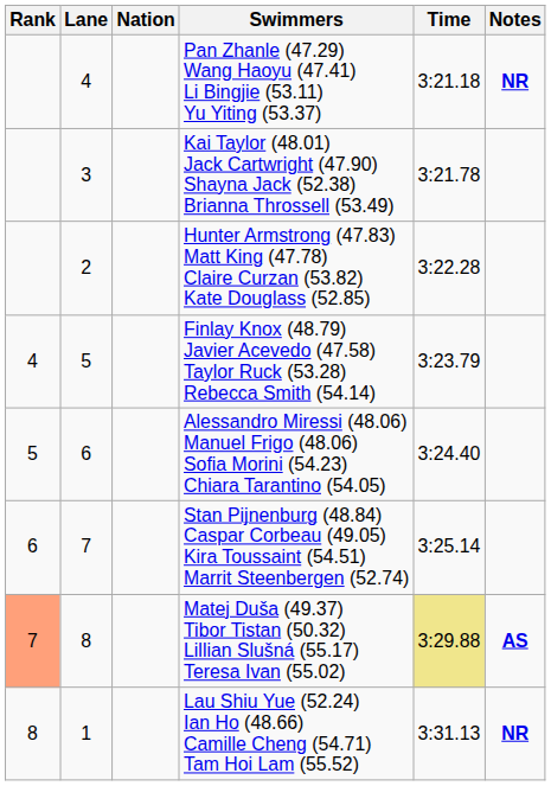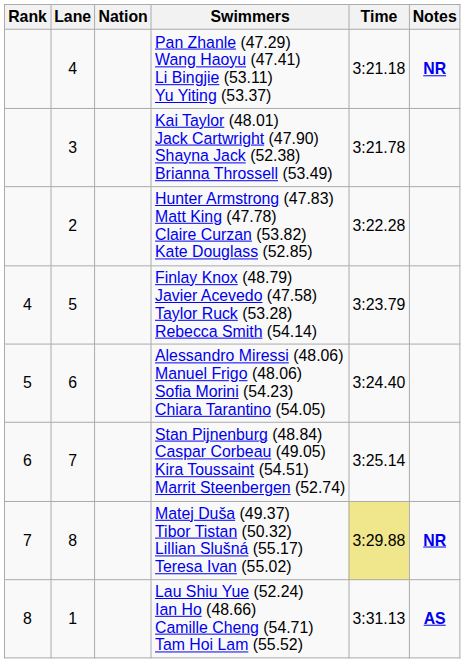row 8 | Rank: lightsalmon background -> no background
row 8 | Notes: AS -> NR
row 9 | Notes: NR -> AS
